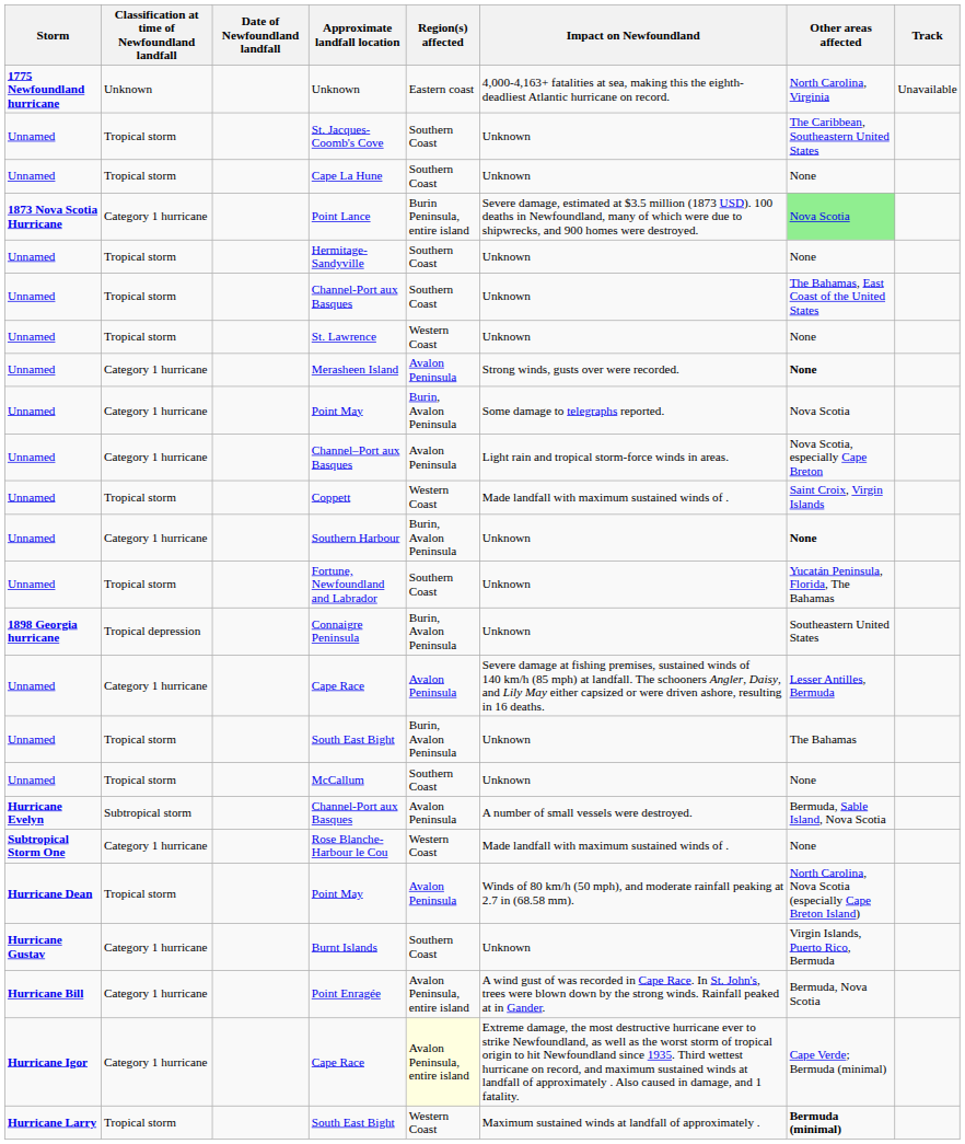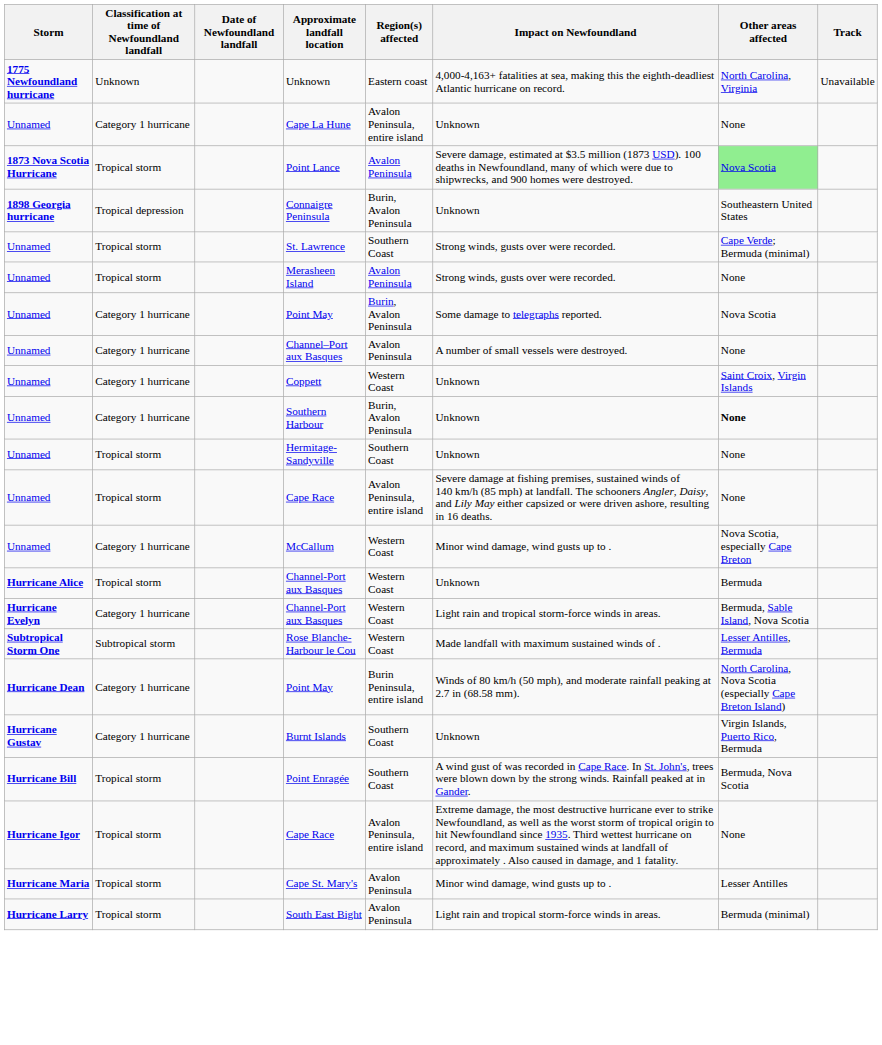- row: Unnamed | Tropical storm | St. Jacques-Coomb's Cove | Southern Coast | Unknown | The Caribbean, Southeastern United States
Cape La Hune | Classification at time of Newfoundland landfall: Tropical storm -> Category 1 hurricane
Cape La Hune | Region(s) affected: Southern Coast -> Avalon Peninsula, entire island
Point Lance | Classification at time of Newfoundland landfall: Category 1 hurricane -> Tropical storm
Point Lance | Region(s) affected: Burin Peninsula, entire island -> Avalon Peninsula
rows swapped: Hermitage-Sandyville <-> Connaigre Peninsula
- row: Unnamed | Tropical storm | Channel-Port aux Basques | Southern Coast | Unknown | The Bahamas, East Coast of the United States
St. Lawrence | Region(s) affected: Western Coast -> Southern Coast
St. Lawrence | Impact on Newfoundland: Unknown -> Strong winds, gusts over were recorded.
St. Lawrence | Other areas affected: None -> Cape Verde; Bermuda (minimal)
Merasheen Island | Classification at time of Newfoundland landfall: Category 1 hurricane -> Tropical storm
Merasheen Island | Other areas affected: bold -> normal
Channel–Port aux Basques | Impact on Newfoundland: Light rain and tropical storm-force winds in areas. -> A number of small vessels were destroyed.
Channel–Port aux Basques | Other areas affected: Nova Scotia, especially Cape Breton -> None
Coppett | Classification at time of Newfoundland landfall: Tropical storm -> Category 1 hurricane
Coppett | Impact on Newfoundland: Made landfall with maximum sustained winds of . -> Unknown
- row: Unnamed | Tropical storm | Fortune, Newfoundland and Labrador | Southern Coast | Unknown | Yucatán Peninsula, Florida, The Bahamas
Unnamed / Cape Race | Classification at time of Newfoundland landfall: Category 1 hurricane -> Tropical storm
Unnamed / Cape Race | Region(s) affected: Avalon Peninsula -> Avalon Peninsula, entire island
Unnamed / Cape Race | Other areas affected: Lesser Antilles, Bermuda -> None
- row: Unnamed | Tropical storm | South East Bight | Burin, Avalon Peninsula | Unknown | The Bahamas
McCallum | Classification at time of Newfoundland landfall: Tropical storm -> Category 1 hurricane
McCallum | Region(s) affected: Southern Coast -> Western Coast
McCallum | Impact on Newfoundland: Unknown -> Minor wind damage, wind gusts up to .
McCallum | Other areas affected: None -> Nova Scotia, especially Cape Breton
+ row: Hurricane Alice | Tropical storm | Channel-Port aux Basques | Western Coast | Unknown | Bermuda
Hurricane Evelyn / Channel-Port aux Basques | Classification at time of Newfoundland landfall: Subtropical storm -> Category 1 hurricane
Hurricane Evelyn / Channel-Port aux Basques | Region(s) affected: Avalon Peninsula -> Western Coast
Hurricane Evelyn / Channel-Port aux Basques | Impact on Newfoundland: A number of small vessels were destroyed. -> Light rain and tropical storm-force winds in areas.
Rose Blanche-Harbour le Cou | Classification at time of Newfoundland landfall: Category 1 hurricane -> Subtropical storm
Rose Blanche-Harbour le Cou | Other areas affected: None -> Lesser Antilles, Bermuda
Hurricane Dean / Point May | Classification at time of Newfoundland landfall: Tropical storm -> Category 1 hurricane
Hurricane Dean / Point May | Region(s) affected: Avalon Peninsula -> Burin Peninsula, entire island
Point Enragée | Classification at time of Newfoundland landfall: Category 1 hurricane -> Tropical storm
Point Enragée | Region(s) affected: Avalon Peninsula, entire island -> Southern Coast
Hurricane Igor / Cape Race | Classification at time of Newfoundland landfall: Category 1 hurricane -> Tropical storm
Hurricane Igor / Cape Race | Region(s) affected: lightyellow background -> no background
Hurricane Igor / Cape Race | Other areas affected: Cape Verde; Bermuda (minimal) -> None
+ row: Hurricane Maria | Tropical storm | Cape St. Mary's | Avalon Peninsula | Minor wind damage, wind gusts up to . | Lesser Antilles
Hurricane Larry / South East Bight | Region(s) affected: Western Coast -> Avalon Peninsula
Hurricane Larry / South East Bight | Impact on Newfoundland: Maximum sustained winds at landfall of approximately . -> Light rain and tropical storm-force winds in areas.
Hurricane Larry / South East Bight | Other areas affected: bold -> normal
